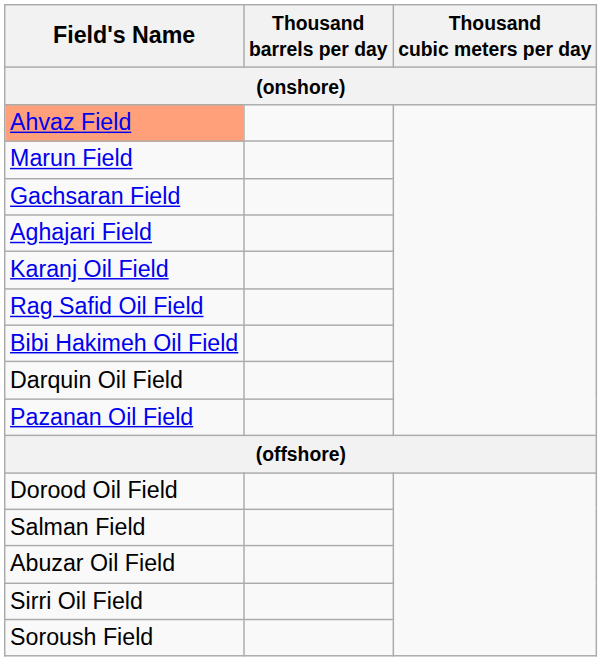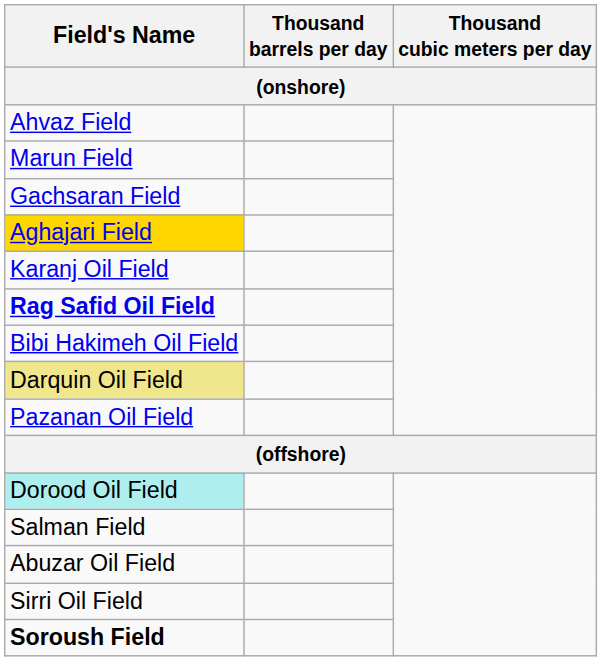Ahvaz Field | Field's Name: lightsalmon background -> no background
Aghajari Field | Field's Name: no background -> gold background
Rag Safid Oil Field | Field's Name: normal -> bold
Darquin Oil Field | Field's Name: no background -> khaki background
Dorood Oil Field | Field's Name: no background -> paleturquoise background
Soroush Field | Field's Name: normal -> bold
